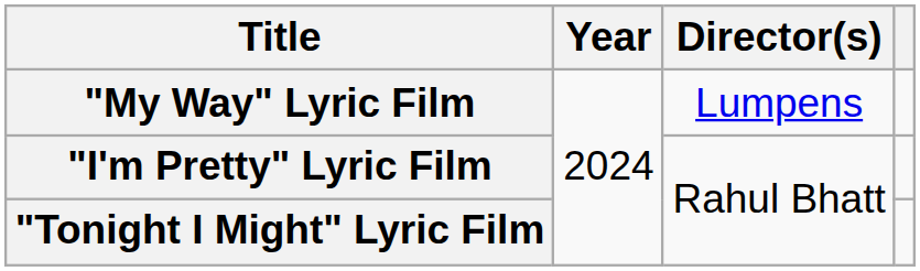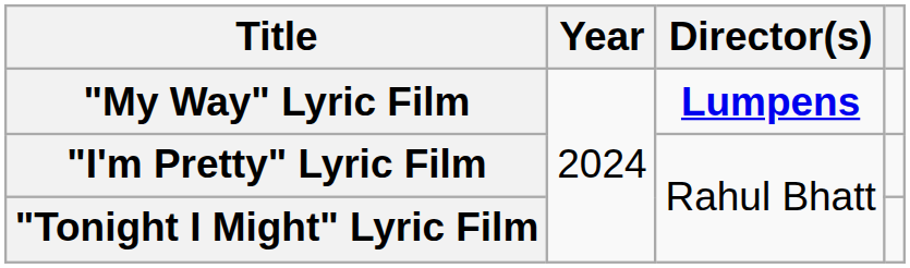"My Way" Lyric Film | Director(s): normal -> bold
